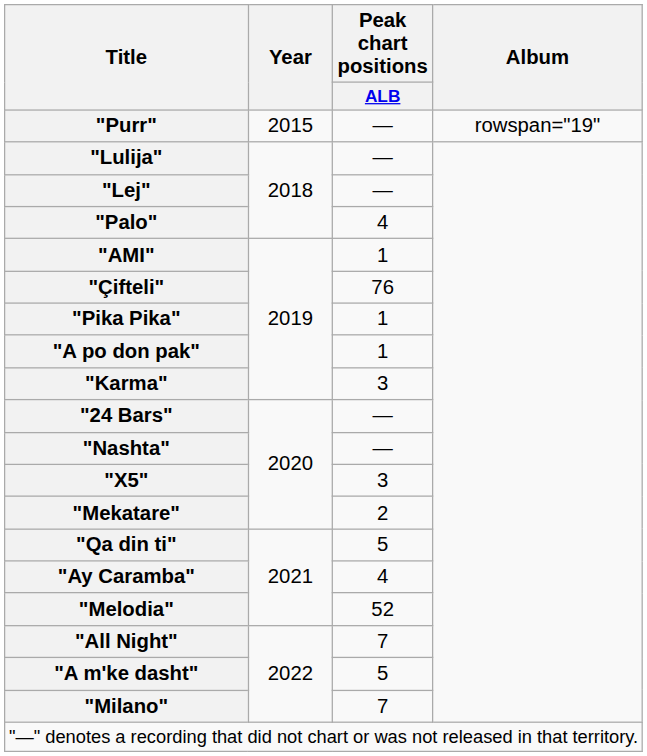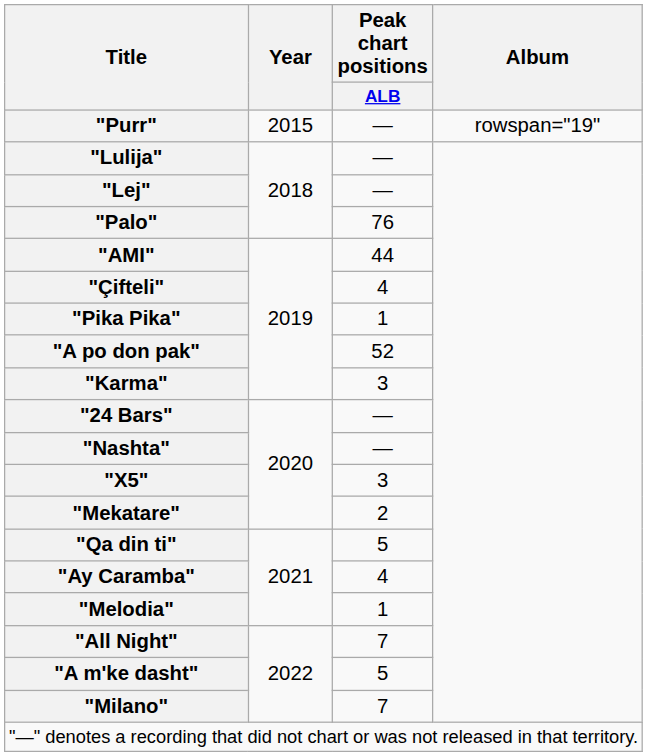"Palo" | Peak chart positions / ALB: 4 -> 76
"AMI" | Peak chart positions / ALB: 1 -> 44
"Çifteli" | Peak chart positions / ALB: 76 -> 4
"A po don pak" | Peak chart positions / ALB: 1 -> 52
"Melodia" | Peak chart positions / ALB: 52 -> 1
